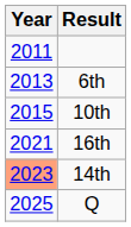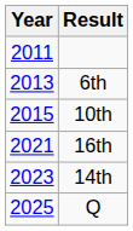14th | Year: lightsalmon background -> no background
